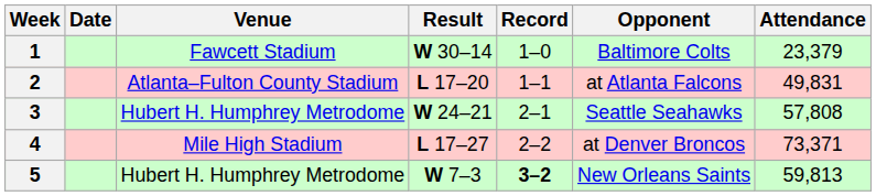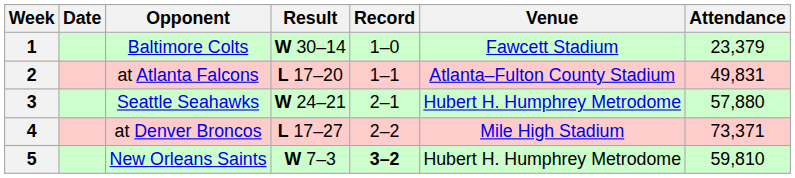columns swapped: Opponent <-> Venue
3 | Attendance: 57,808 -> 57,880
5 | Attendance: 59,813 -> 59,810
